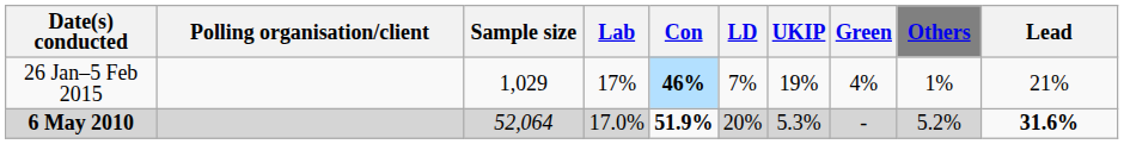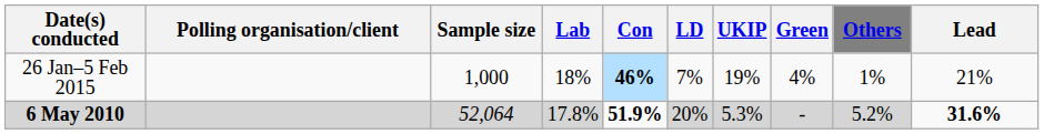26 Jan–5 Feb 2015 | Sample size: 1,029 -> 1,000
26 Jan–5 Feb 2015 | Lab: 17% -> 18%
6 May 2010 | Lab: 17.0% -> 17.8%
